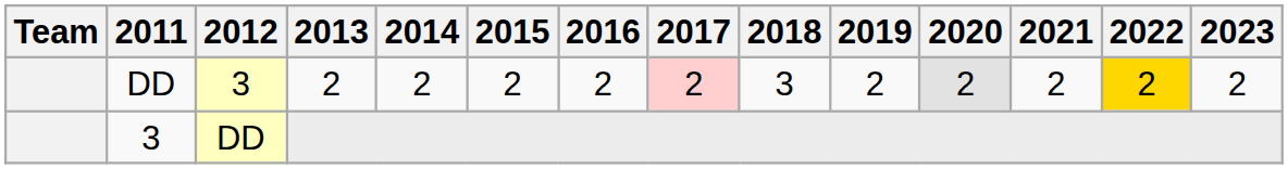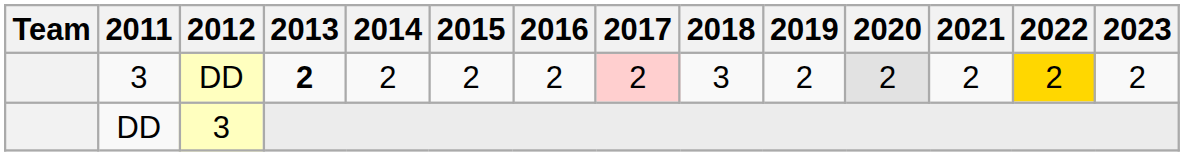row 2 | 2011: DD -> 3
row 2 | 2012: 3 -> DD
row 2 | 2013: normal -> bold
row 3 | 2011: 3 -> DD
row 3 | 2012: DD -> 3
